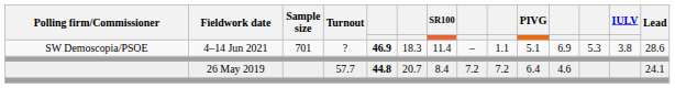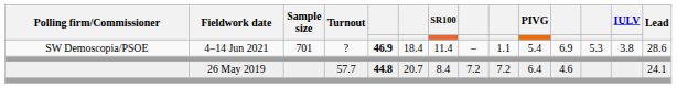4–14 Jun 2021 | column 6: 18.3 -> 18.4
4–14 Jun 2021 | PIVG: 5.1 -> 5.4
